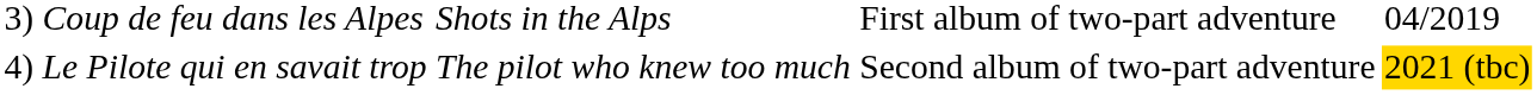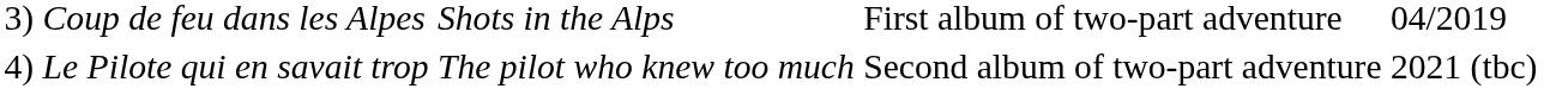Le Pilote qui en savait trop | column 5: gold background -> no background
